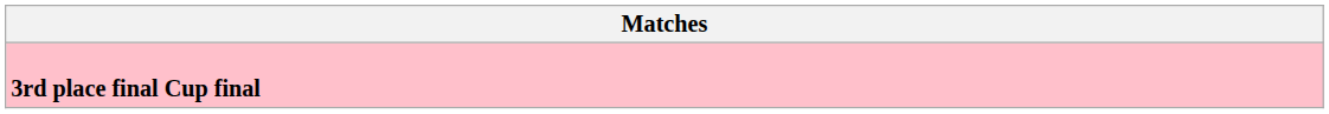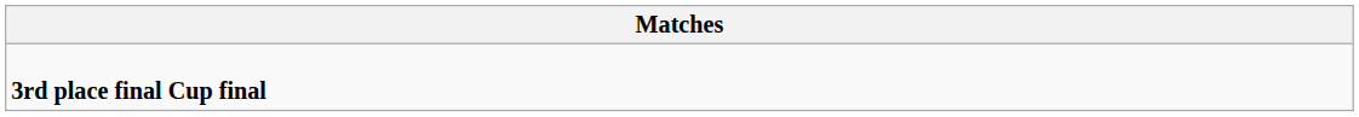row 2 | column 1: pink background -> no background
